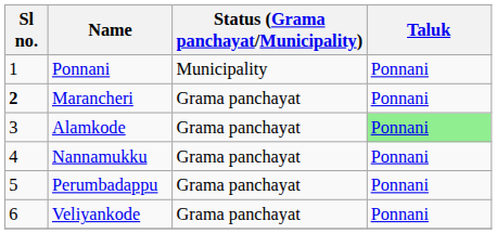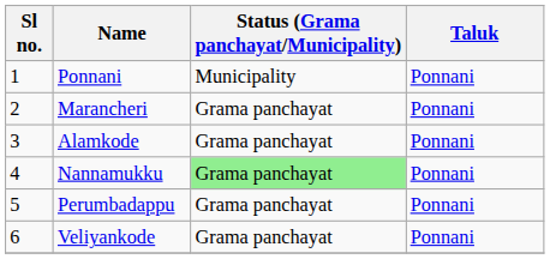Marancheri | Sl no.: bold -> normal
Alamkode | Taluk: lightgreen background -> no background
Nannamukku | Status (Grama panchayat/Municipality): no background -> lightgreen background
